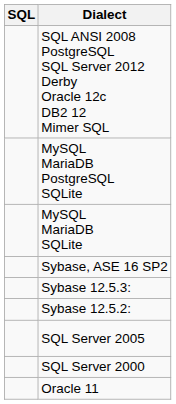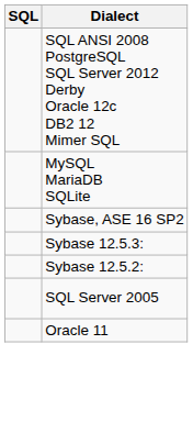- row: MySQL MariaDB PostgreSQL SQLite
- row: SQL Server 2000
